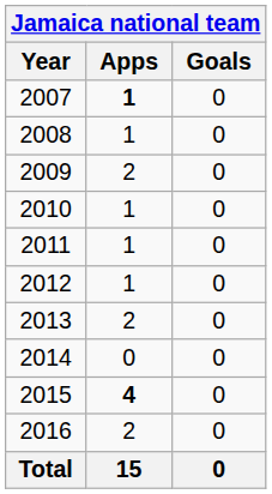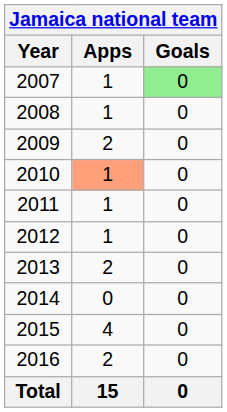2007 | Apps: bold -> normal
2007 | Goals: no background -> lightgreen background
2010 | Apps: no background -> lightsalmon background
2015 | Apps: bold -> normal
